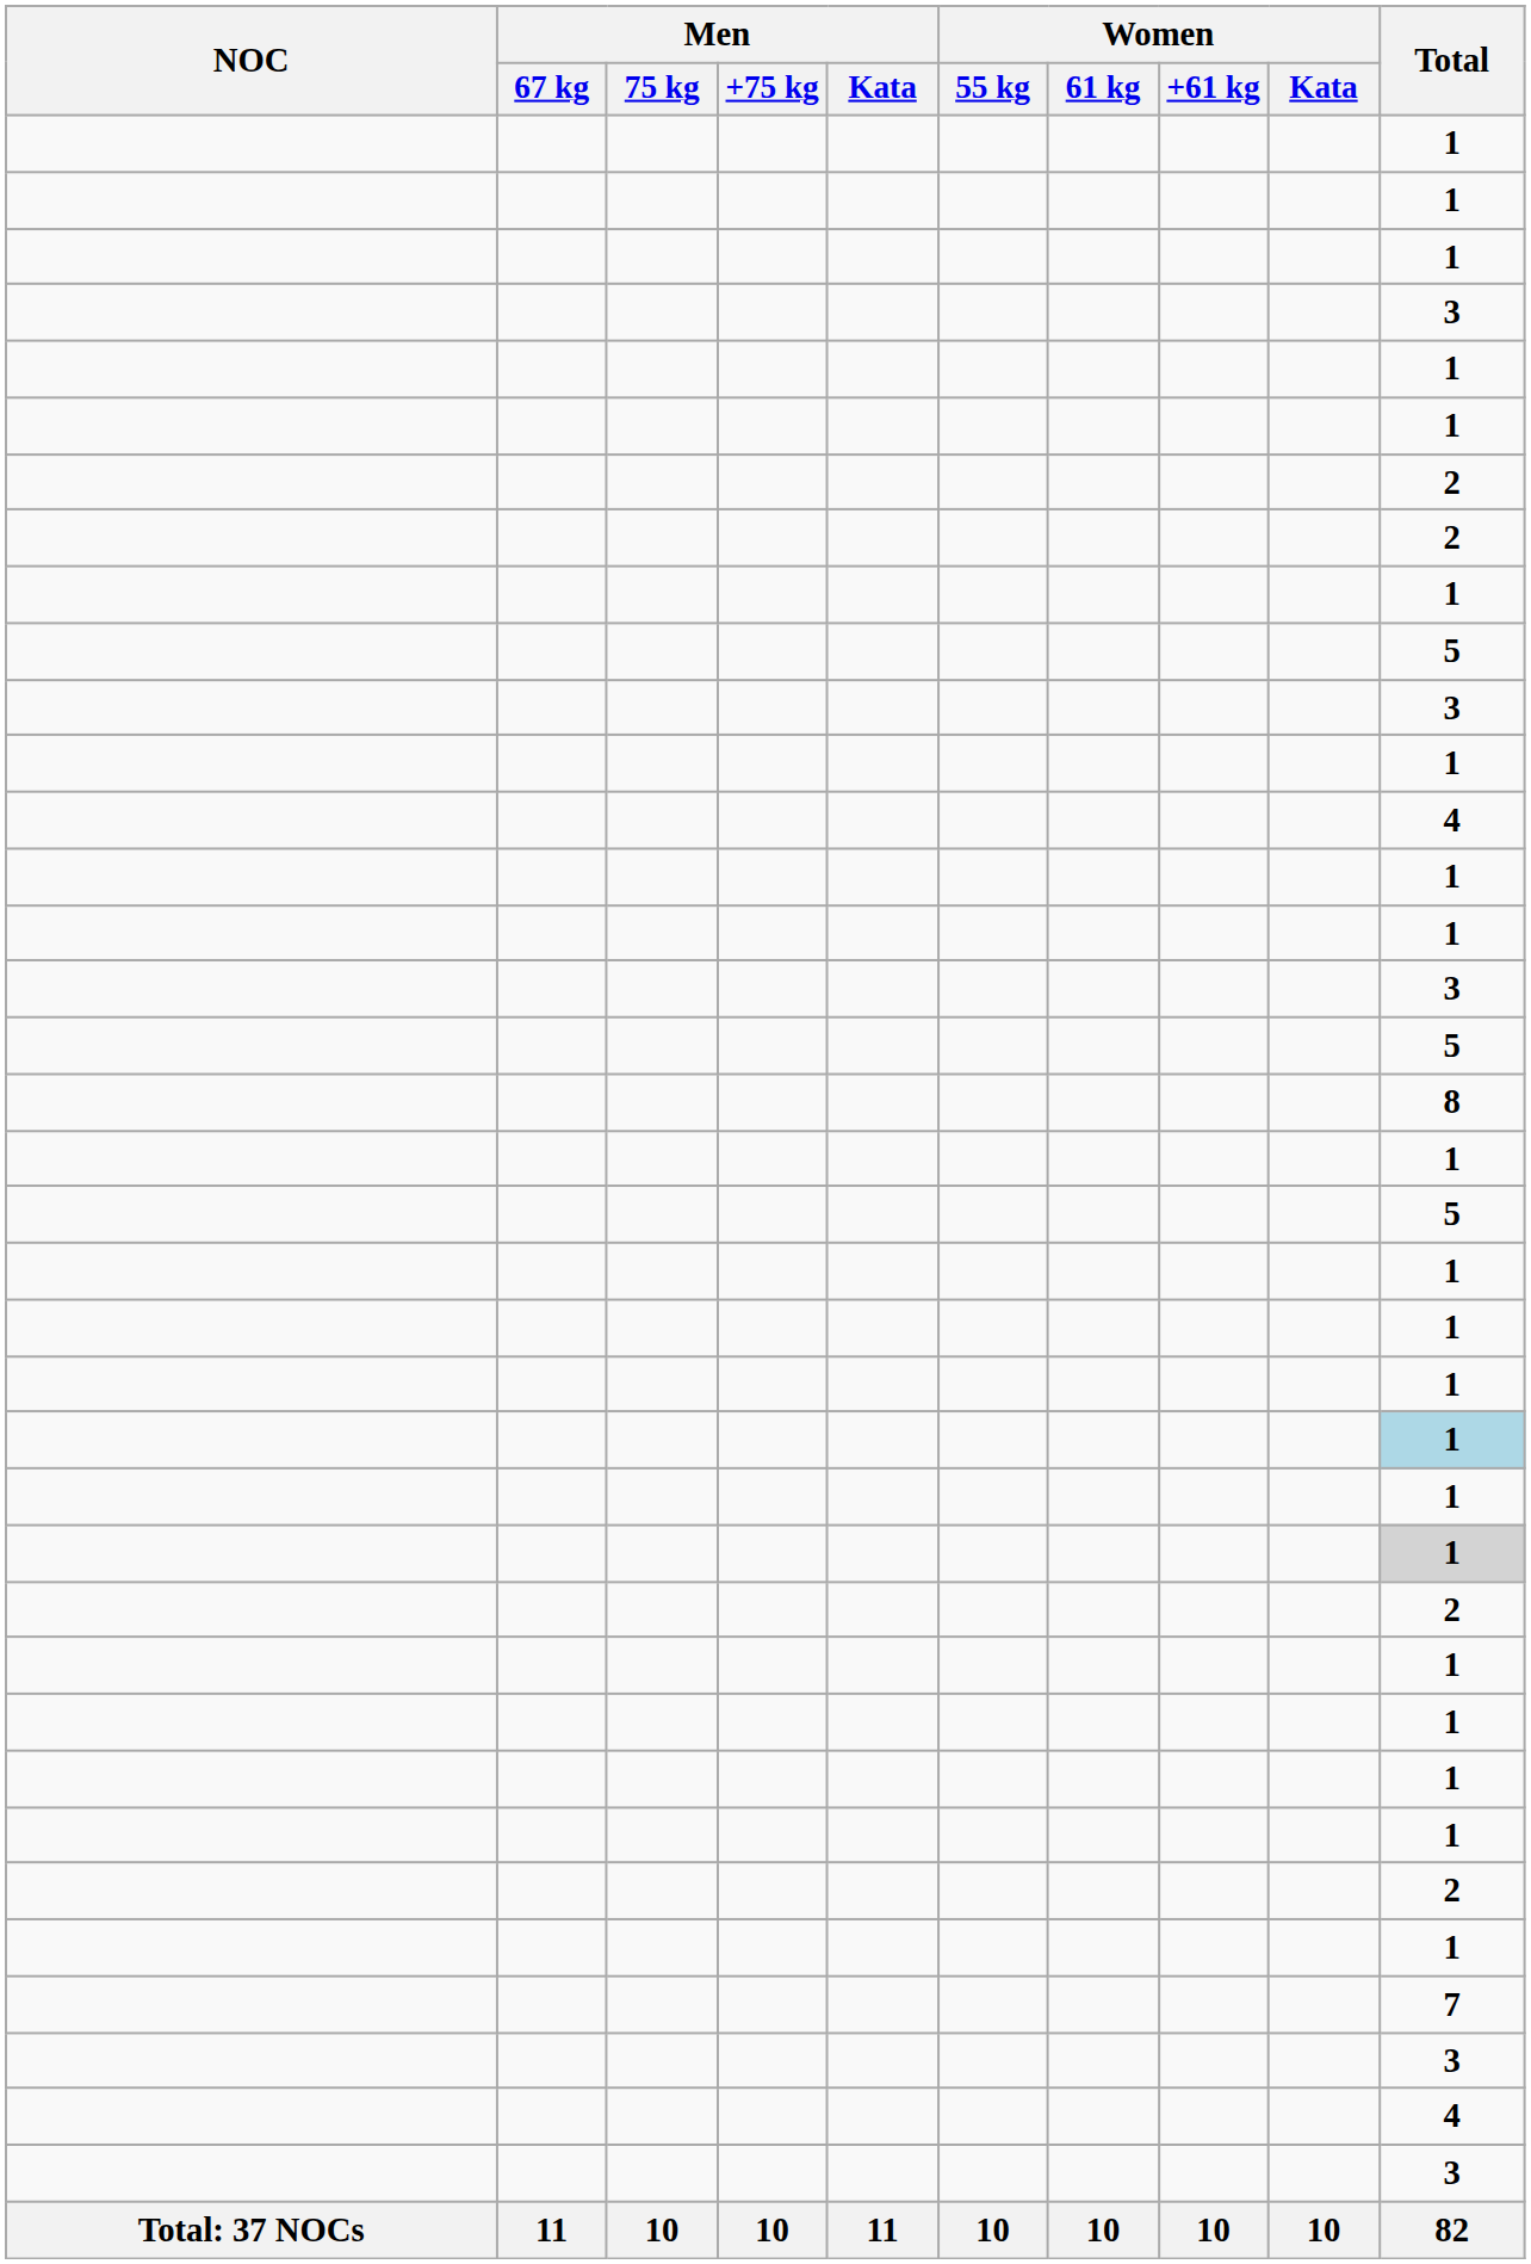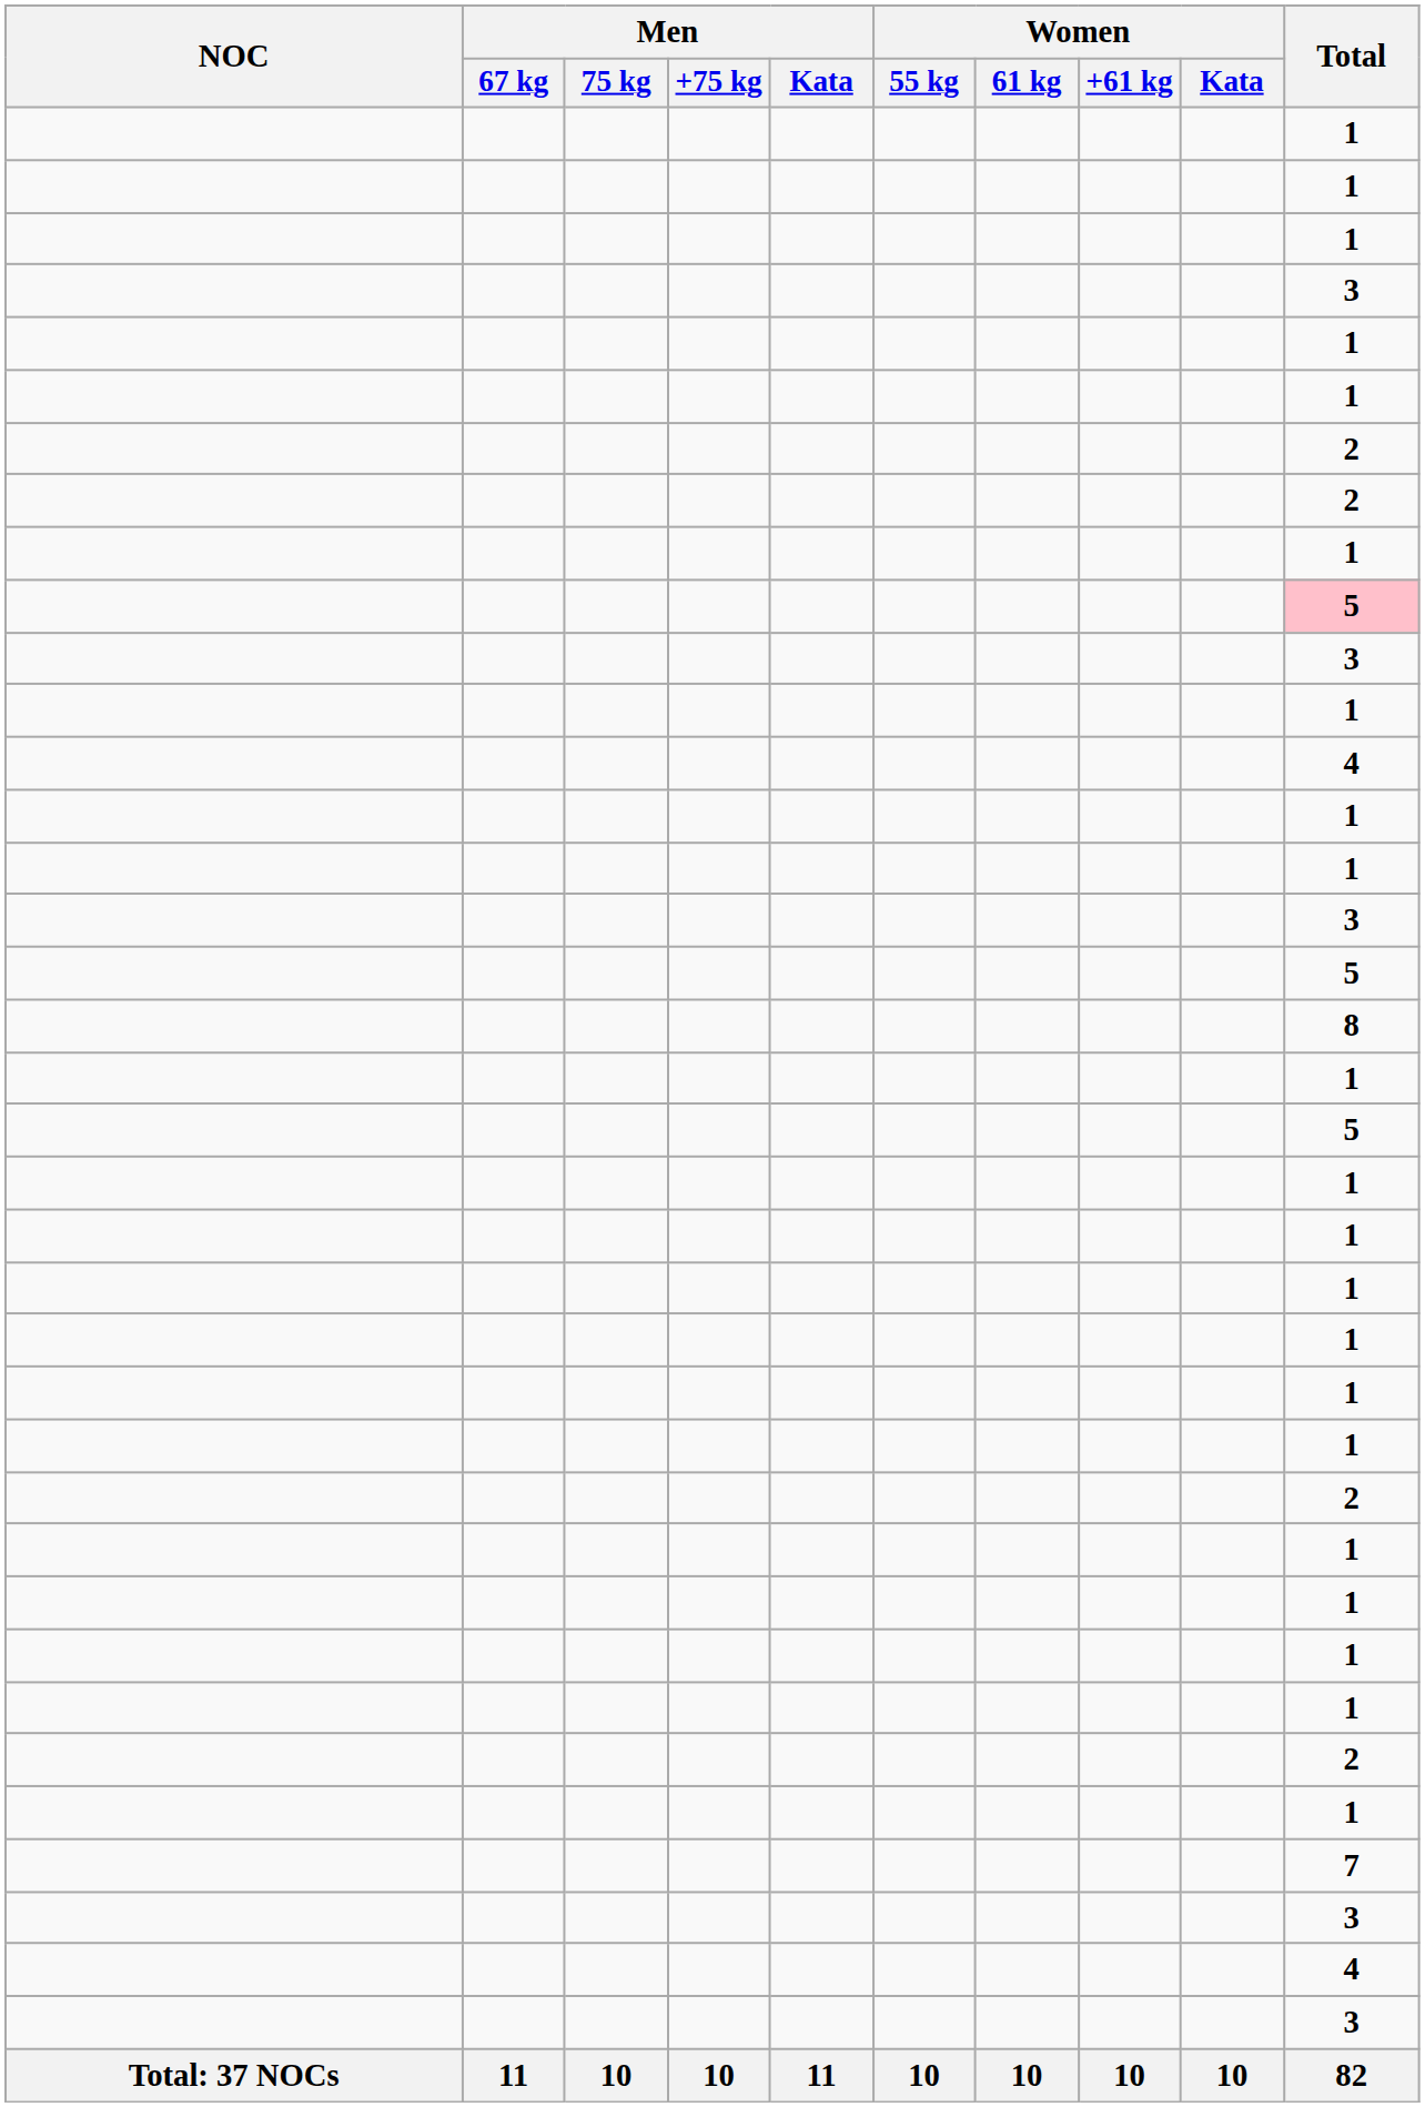row 12 | Total: no background -> pink background
row 26 | Total: lightblue background -> no background
row 28 | Total: lightgrey background -> no background
